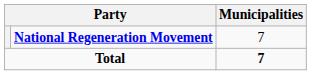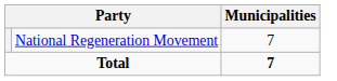row 2 | column 2: bold -> normal
